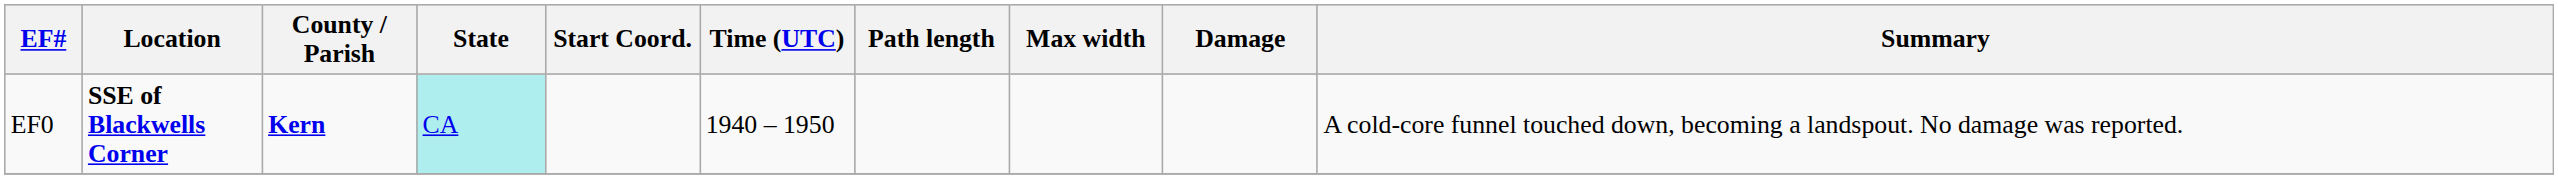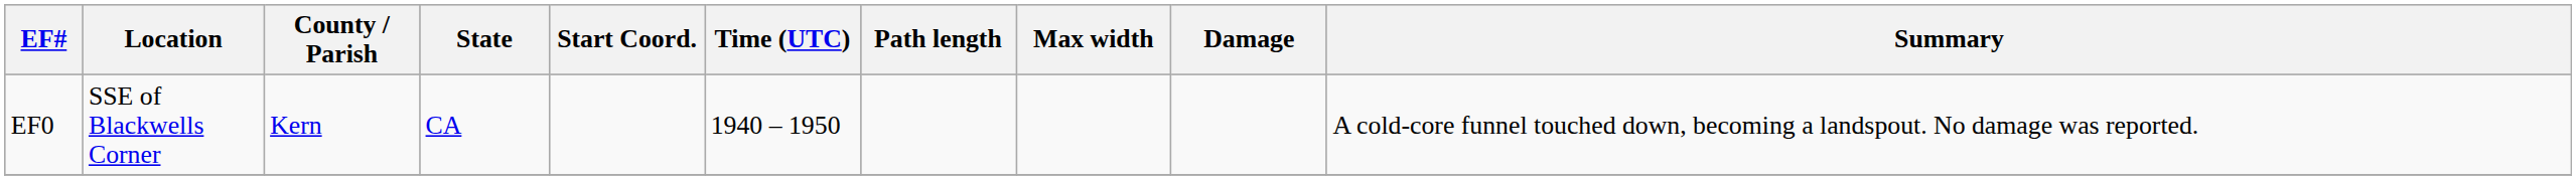EF0 | Location: bold -> normal
EF0 | County / Parish: bold -> normal
EF0 | State: paleturquoise background -> no background
